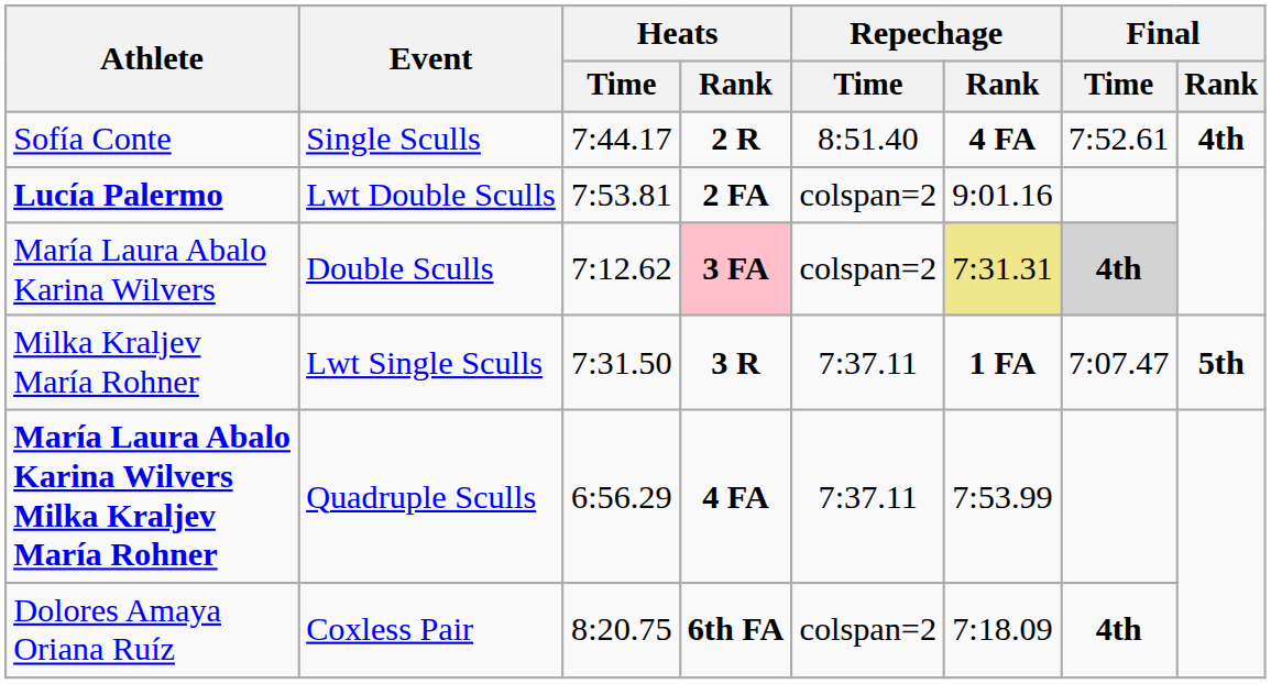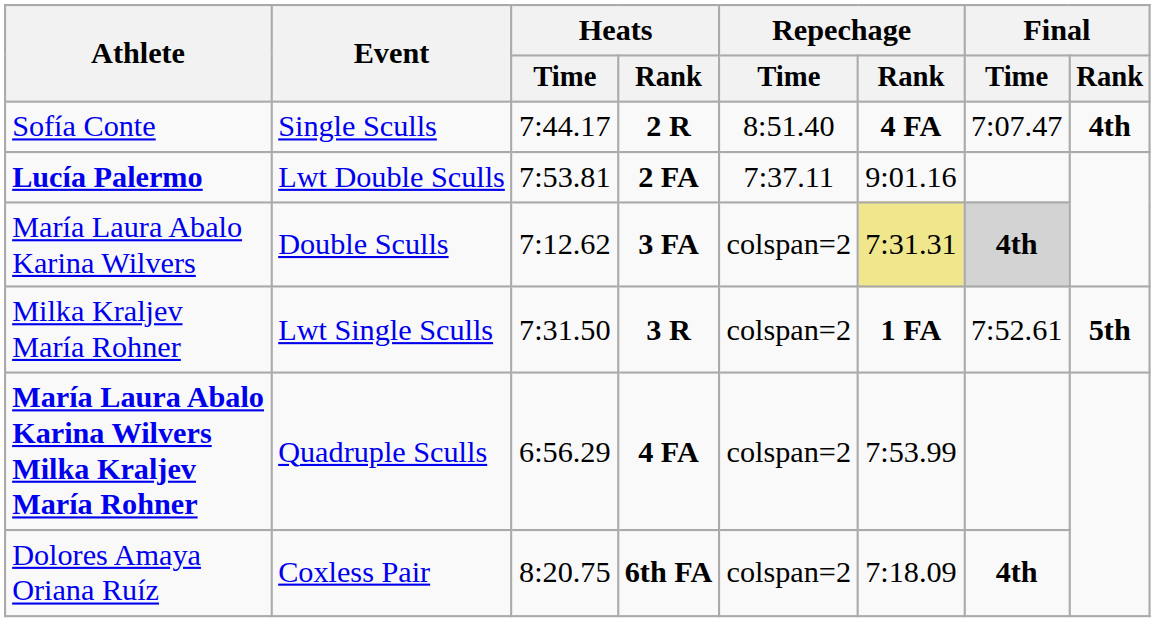Sofía Conte | Final / Time: 7:52.61 -> 7:07.47
Lucía Palermo | Repechage / Time: colspan=2 -> 7:37.11
María Laura Abalo Karina Wilvers | Heats / Rank: pink background -> no background
Milka Kraljev María Rohner | Repechage / Time: 7:37.11 -> colspan=2
Milka Kraljev María Rohner | Final / Time: 7:07.47 -> 7:52.61
María Laura Abalo Karina Wilvers Milka Kraljev María Rohner | Repechage / Time: 7:37.11 -> colspan=2
